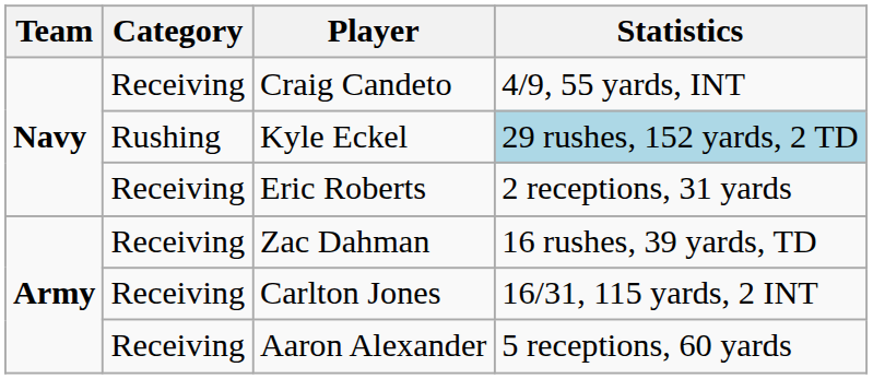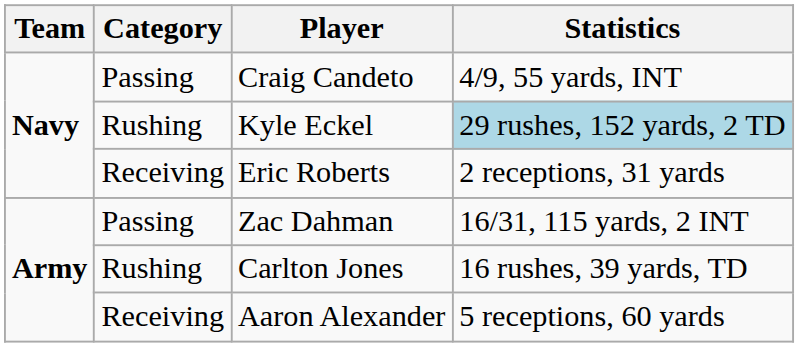Craig Candeto | Category: Receiving -> Passing
Zac Dahman | Category: Receiving -> Passing
Zac Dahman | Statistics: 16 rushes, 39 yards, TD -> 16/31, 115 yards, 2 INT
Carlton Jones | Category: Receiving -> Rushing
Carlton Jones | Statistics: 16/31, 115 yards, 2 INT -> 16 rushes, 39 yards, TD
